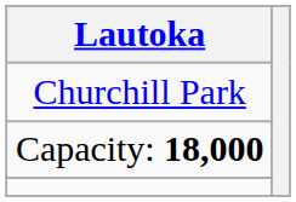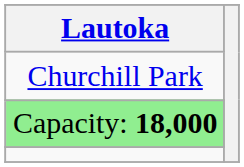Capacity: 18,000 | Lautoka: no background -> lightgreen background
